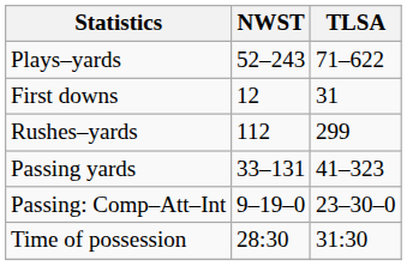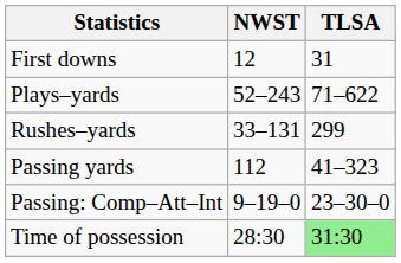rows swapped: First downs <-> Plays–yards
Rushes–yards | NWST: 112 -> 33–131
Passing yards | NWST: 33–131 -> 112
Time of possession | TLSA: no background -> lightgreen background
